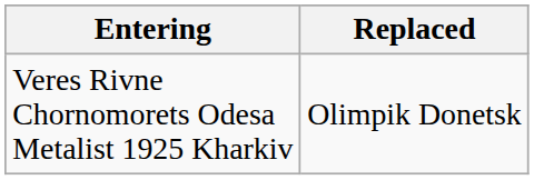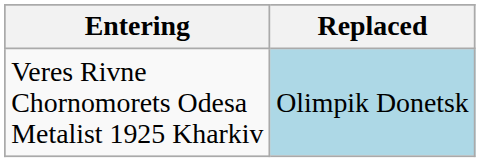Veres Rivne Chornomorets Odesa Metalist 1925 Kharkiv | Replaced: no background -> lightblue background
